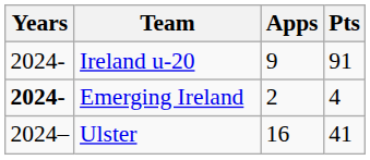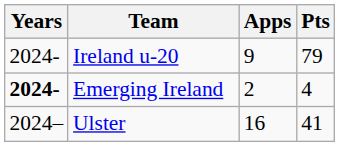Ireland u-20 | Pts: 91 -> 79
